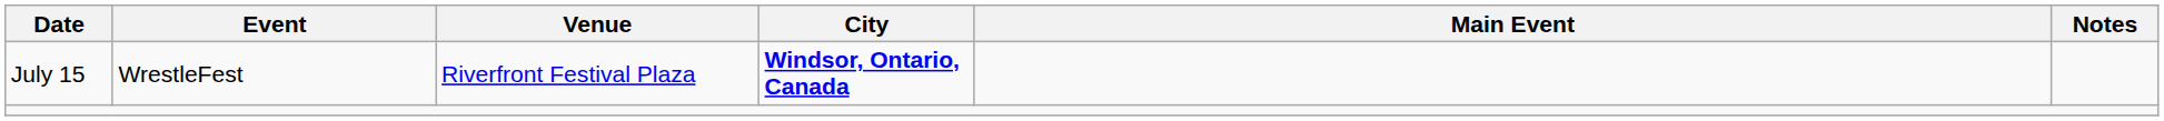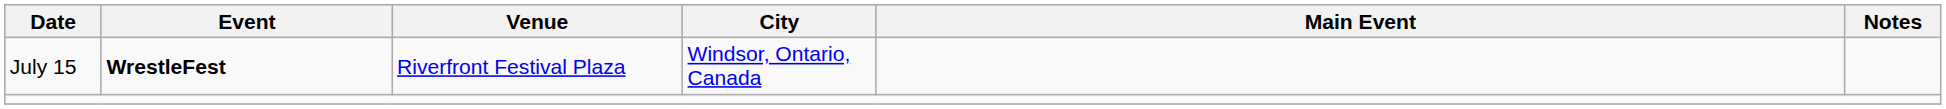July 15 | Event: normal -> bold
July 15 | City: bold -> normal
